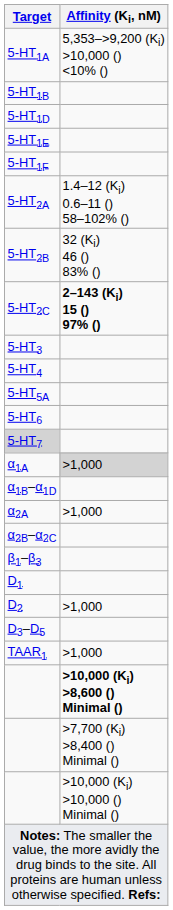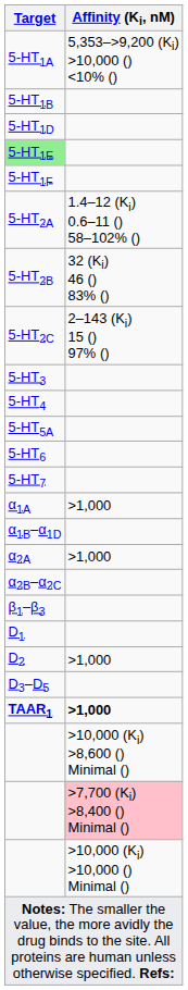row 5 | Target: no background -> lightgreen background
row 9 | Affinity (Ki, nM): bold -> normal
row 14 | Target: lightgrey background -> no background
row 15 | Affinity (Ki, nM): lightgrey background -> no background
row 23 | Target: normal -> bold
row 23 | Affinity (Ki, nM): normal -> bold
row 24 | Affinity (Ki, nM): bold -> normal
row 25 | Affinity (Ki, nM): no background -> pink background
